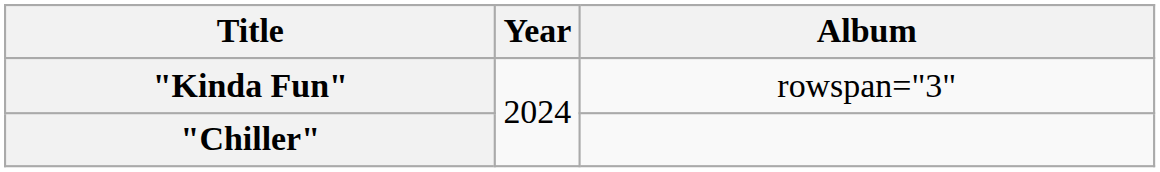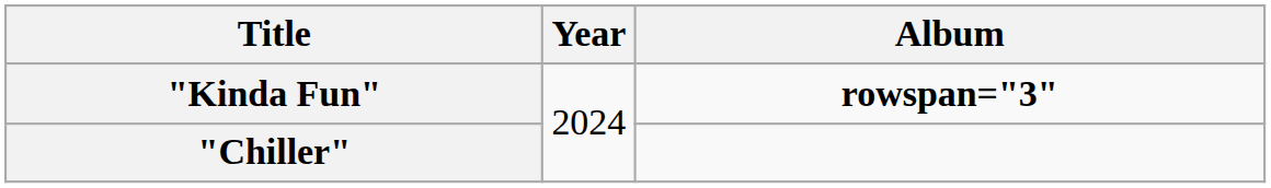"Kinda Fun" | Album: normal -> bold
